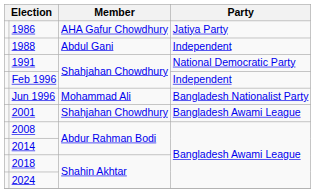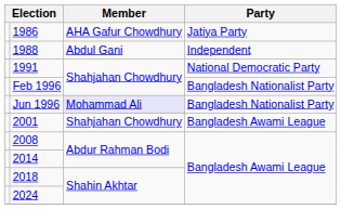Feb 1996 | Party: Independent -> Bangladesh Nationalist Party
Jun 1996 | Member: no background -> lavender background
